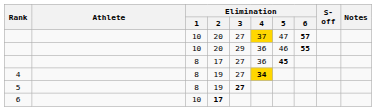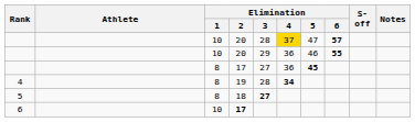row 3 | Elimination / 3: 27 -> 28
row 6 | Elimination / 3: 27 -> 28
row 6 | Elimination / 4: gold background -> no background
row 7 | Elimination / 2: 19 -> 18
